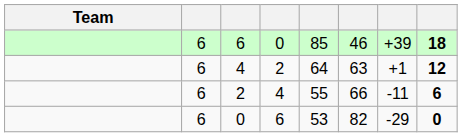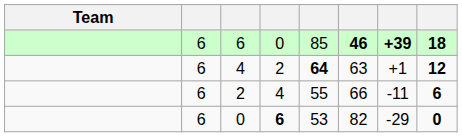row 2 | column 6: normal -> bold
row 2 | column 7: normal -> bold
row 3 | column 5: normal -> bold
row 5 | column 4: normal -> bold
